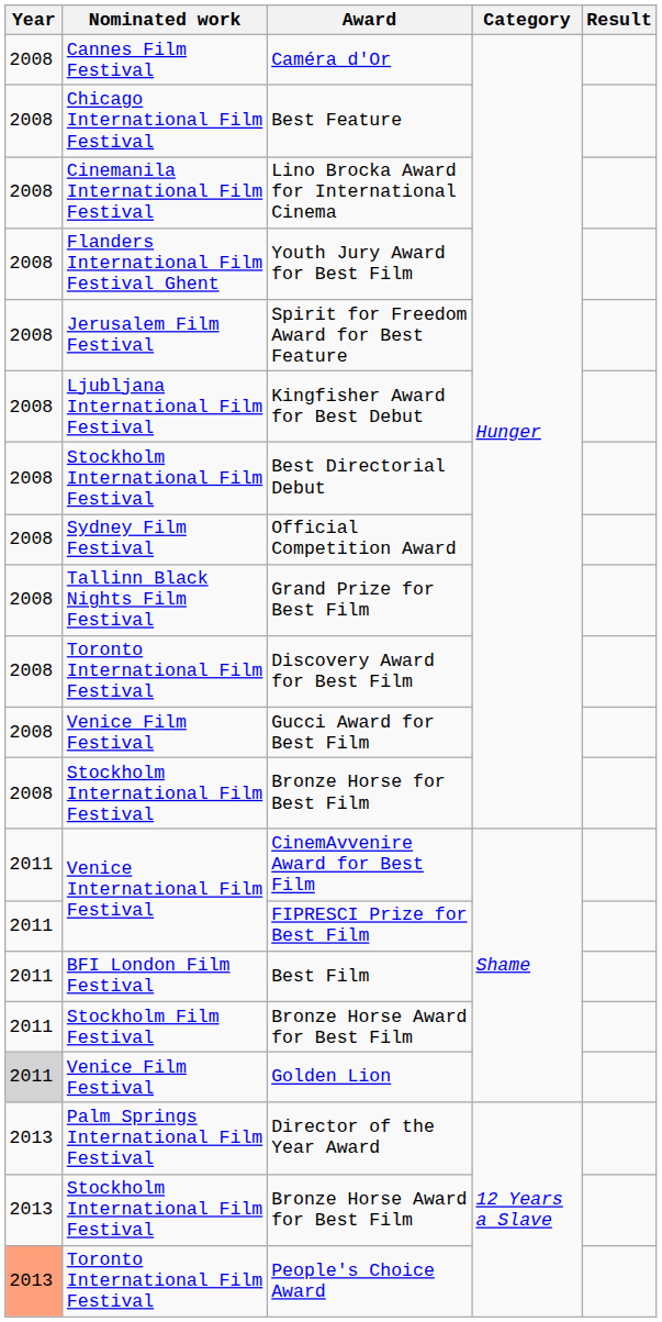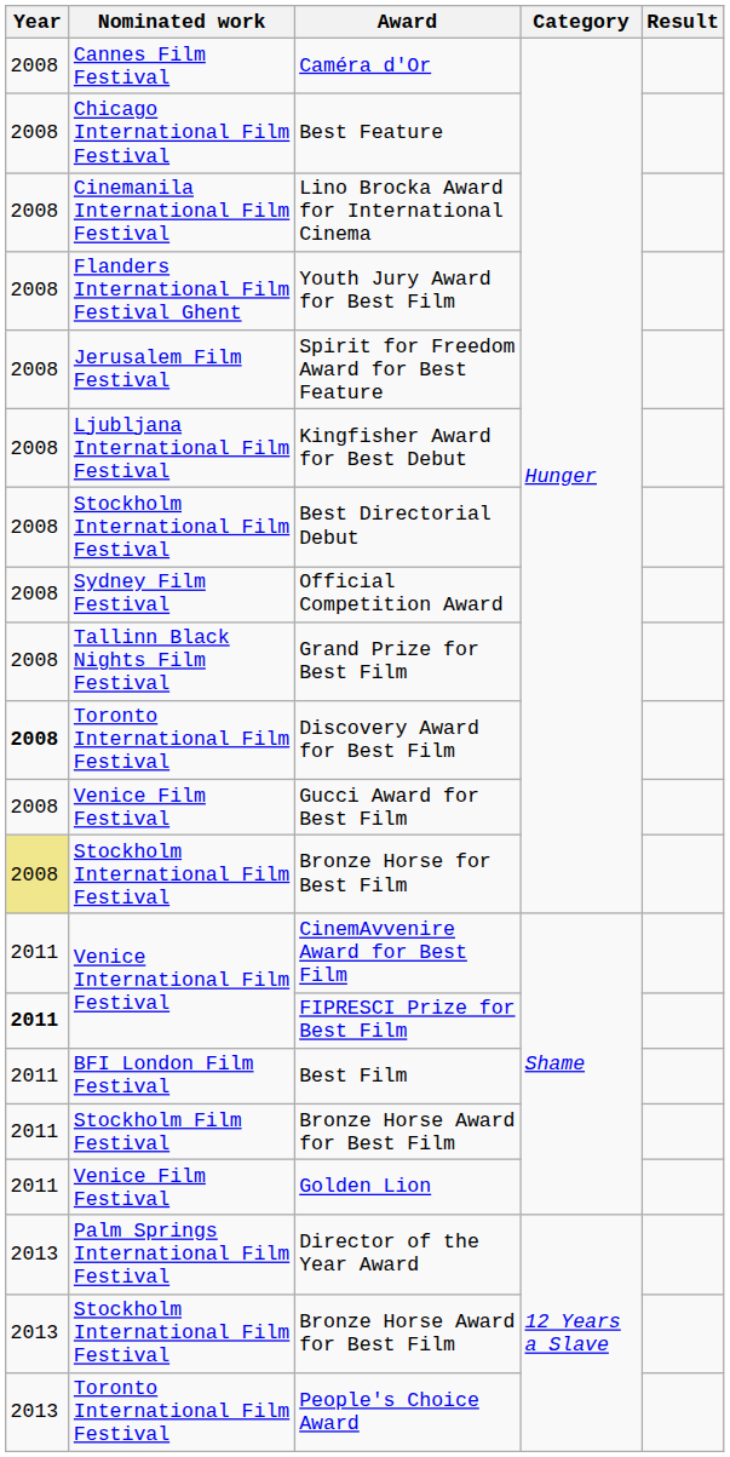Discovery Award for Best Film | Year: normal -> bold
Bronze Horse for Best Film | Year: no background -> khaki background
FIPRESCI Prize for Best Film | Year: normal -> bold
Golden Lion | Year: lightgrey background -> no background
People's Choice Award | Year: lightsalmon background -> no background
